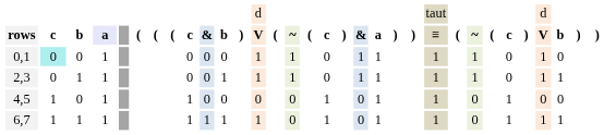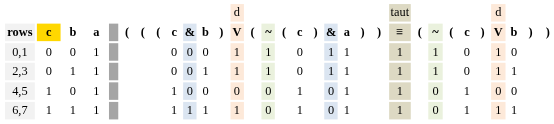rows | column 2: no background -> gold background
rows | column 4: lavender background -> no background
0,1 | column 2: paleturquoise background -> no background
